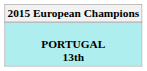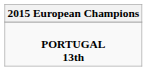row 2 | column 1: paleturquoise background -> no background
